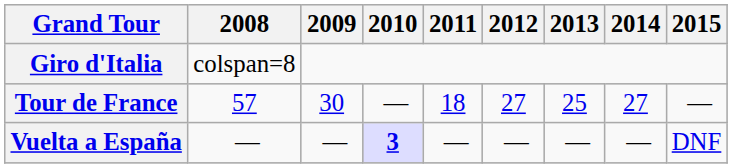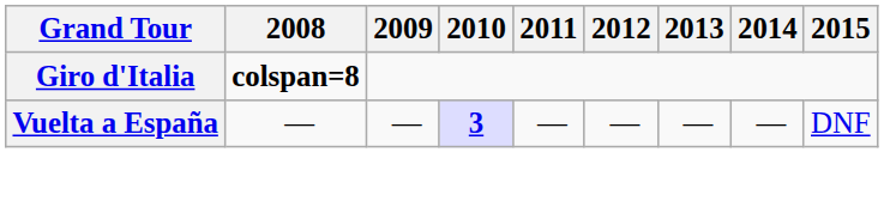Giro d'Italia | 2008: normal -> bold
- row: Tour de France | 57 | 30 | — | 18 | 27 | 25 | 27 | —
